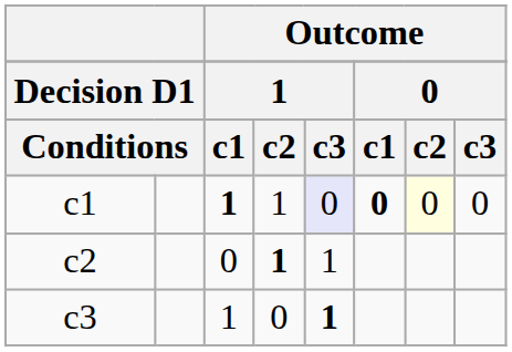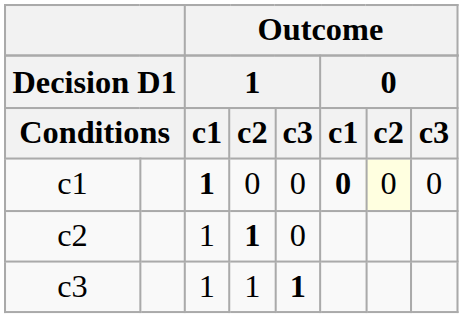row 4 | column 4: 1 -> 0
row 4 | column 5: lavender background -> no background
row 5 | column 3: 0 -> 1
row 5 | column 5: 1 -> 0
row 6 | column 4: 0 -> 1
